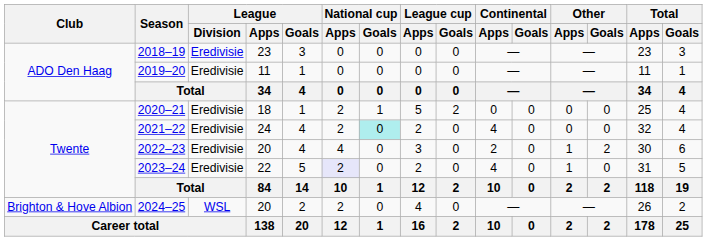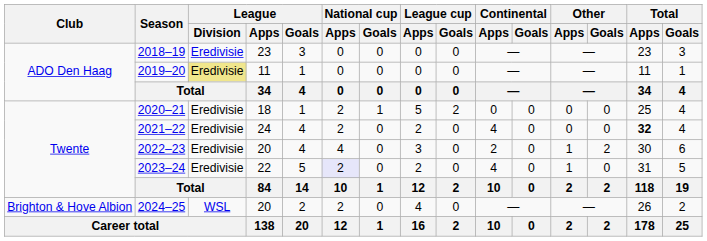2019–20 | League / Division: no background -> khaki background
2021–22 | National cup / Goals: paleturquoise background -> no background
2021–22 | Total / Apps: normal -> bold
